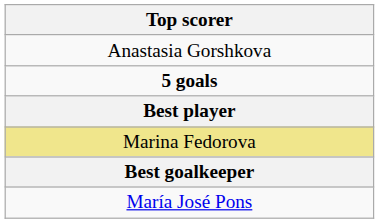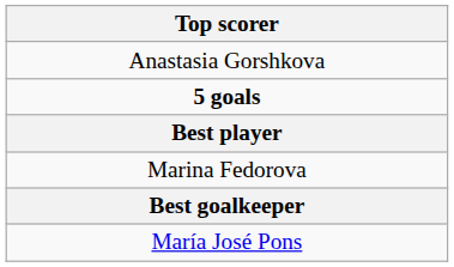row 5 | column 1: khaki background -> no background
